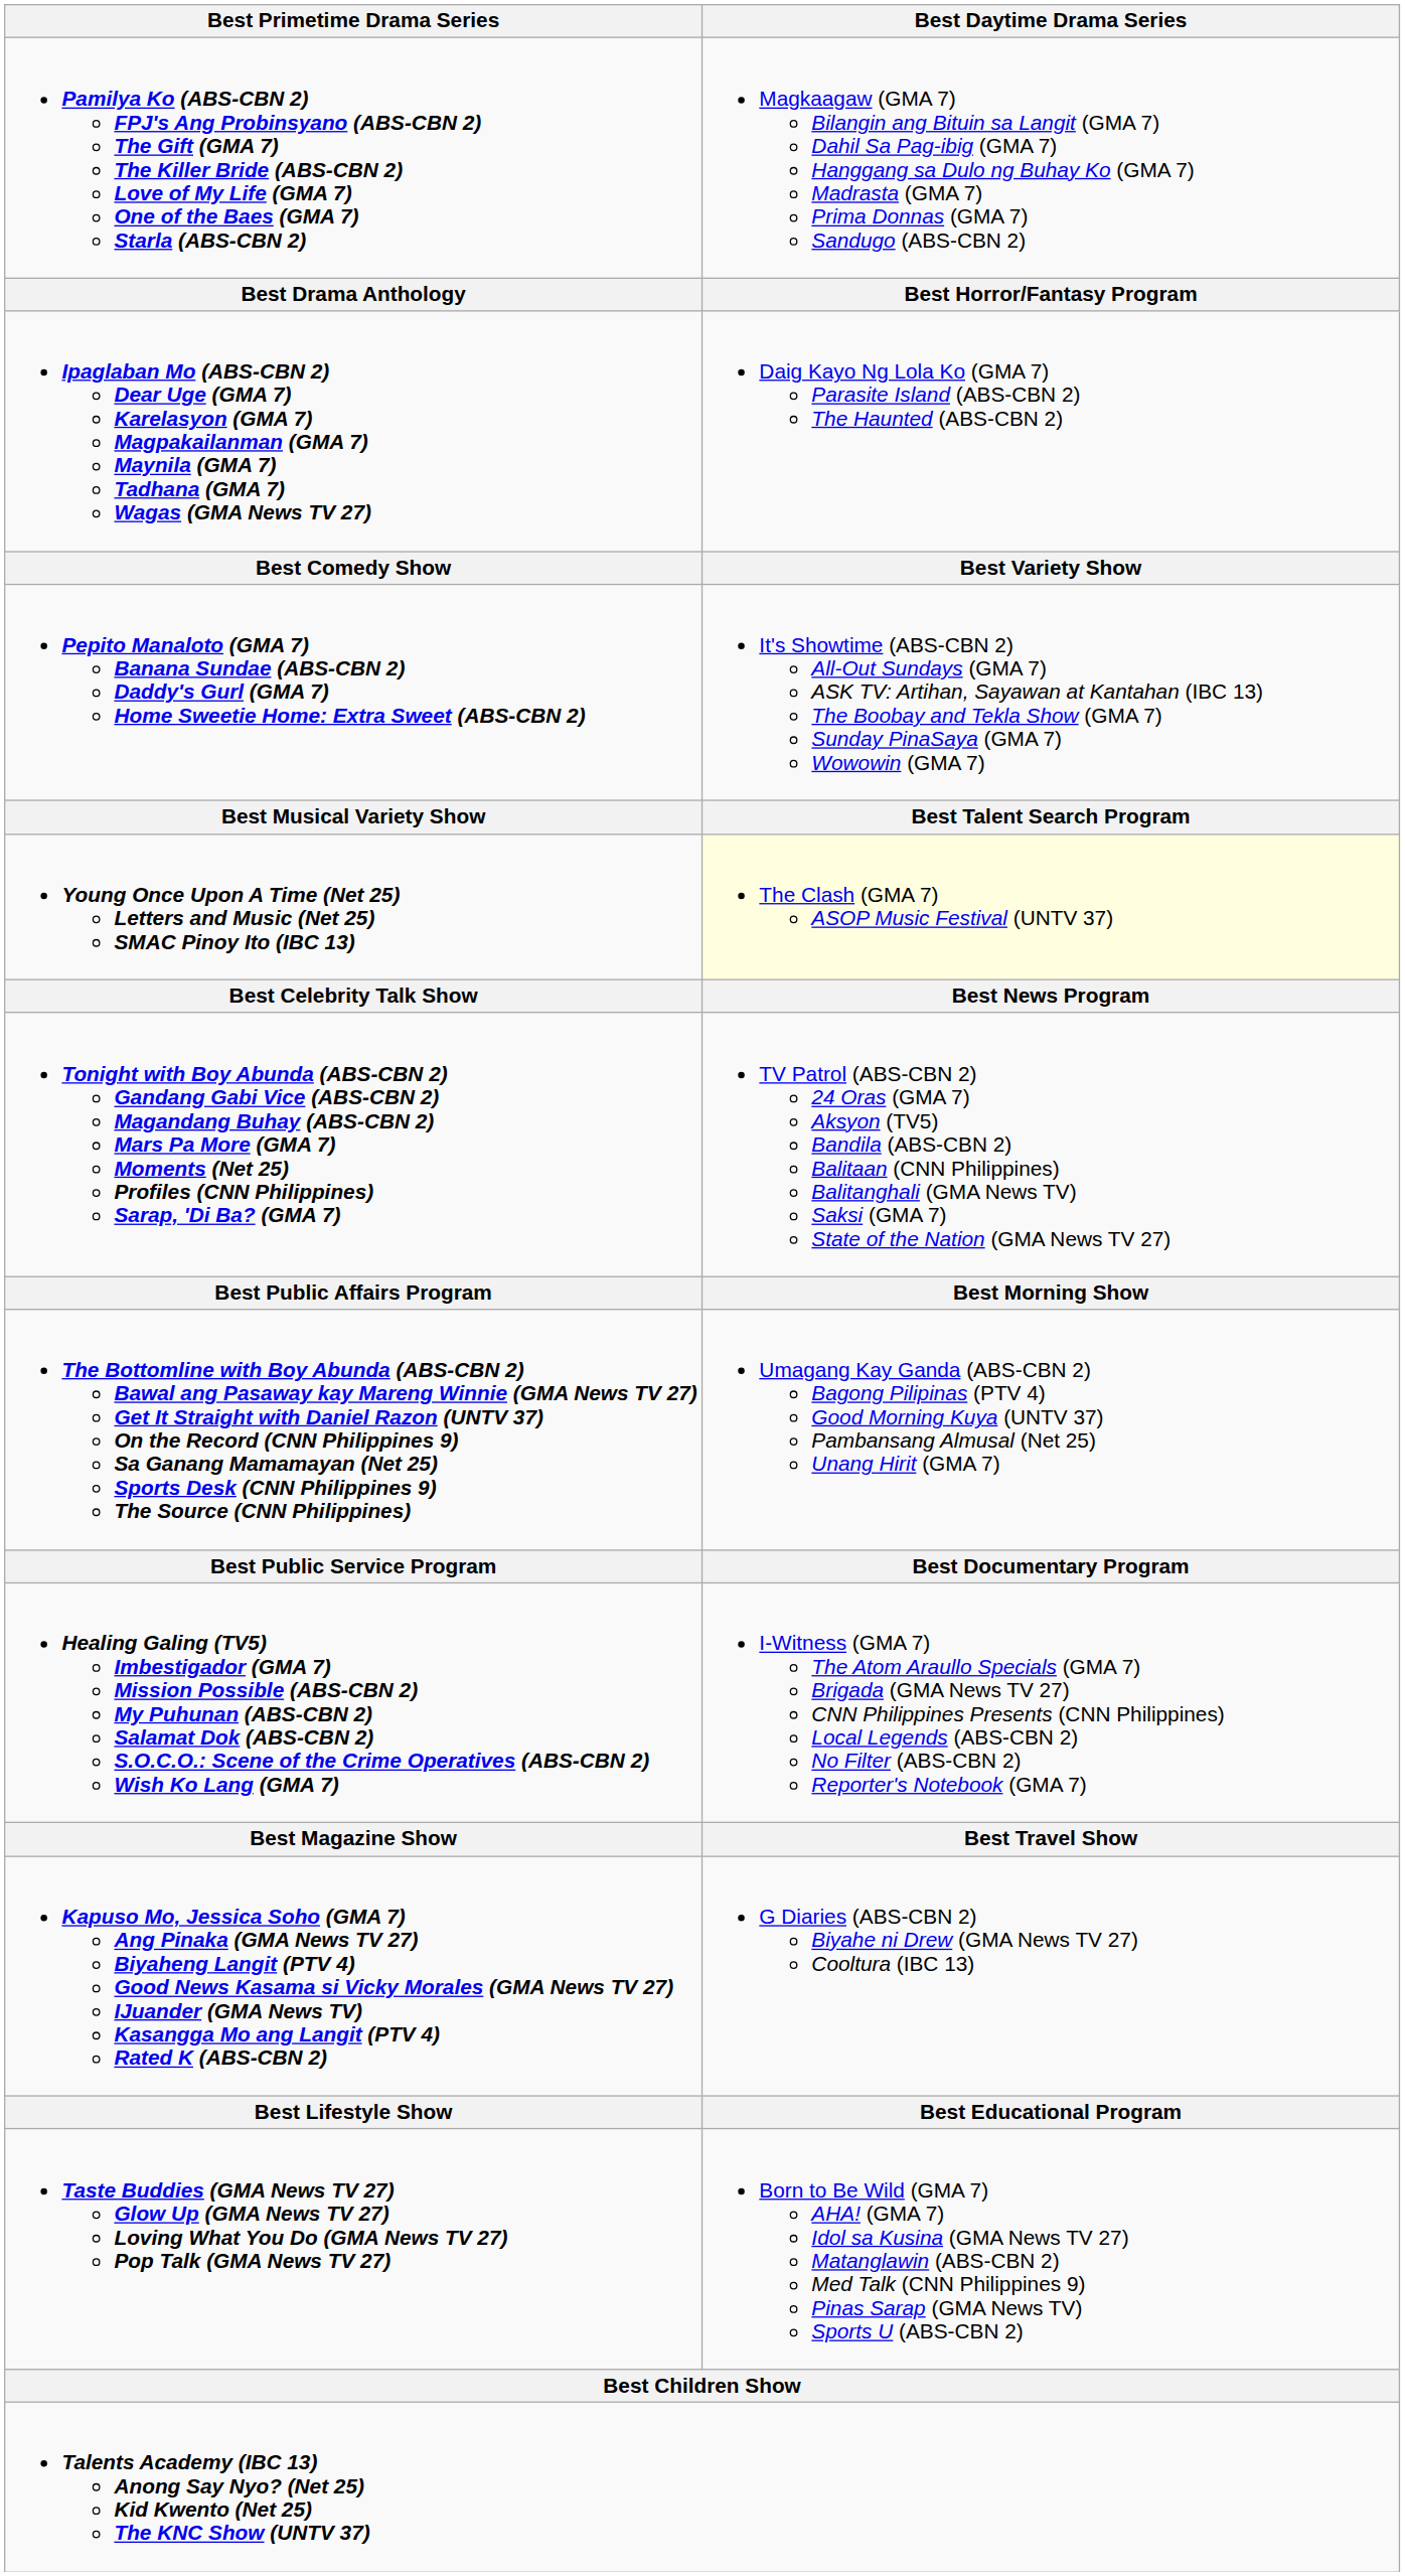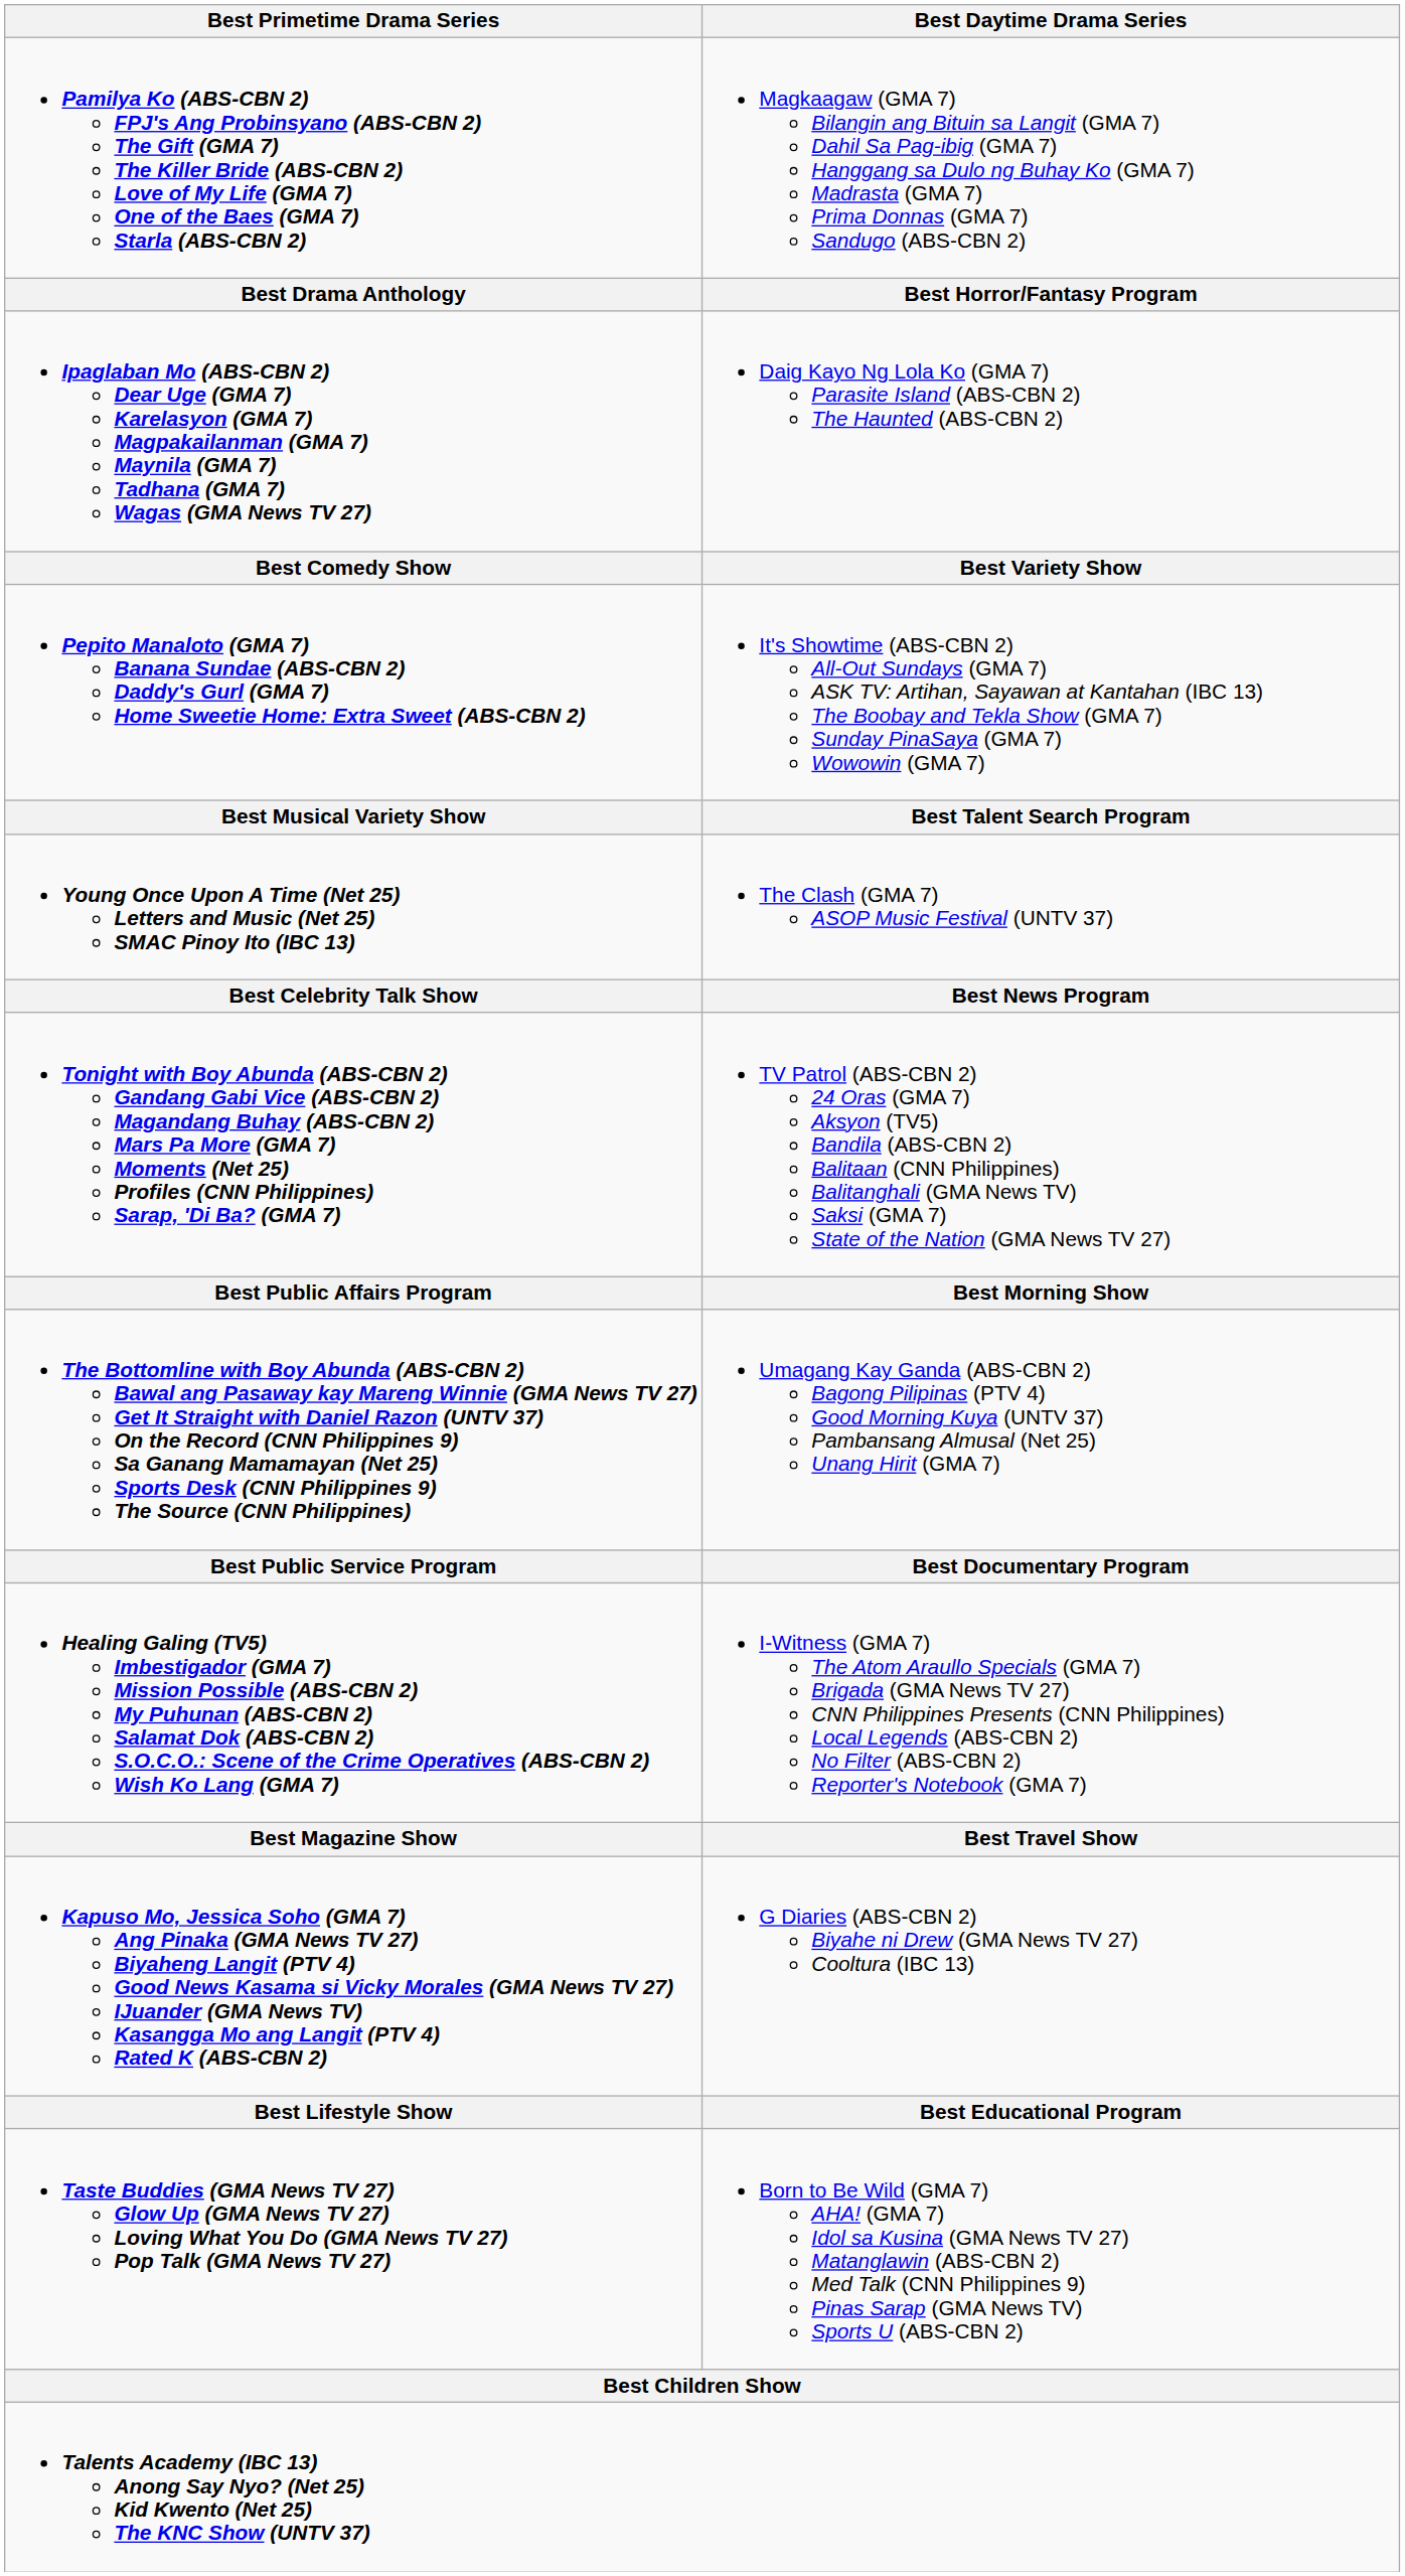row 8 | Best Daytime Drama Series: lightyellow background -> no background
